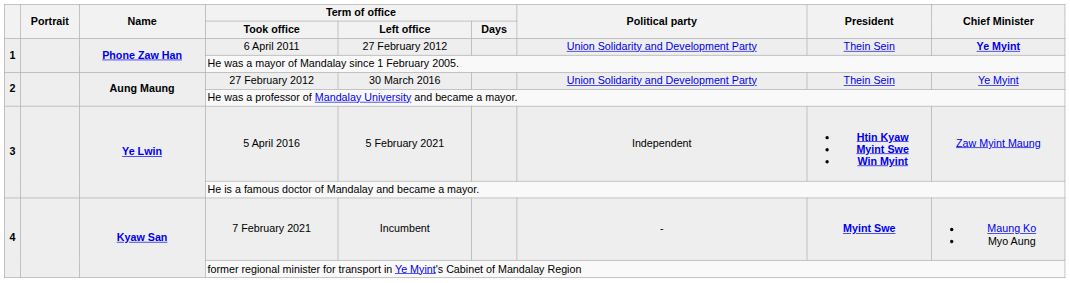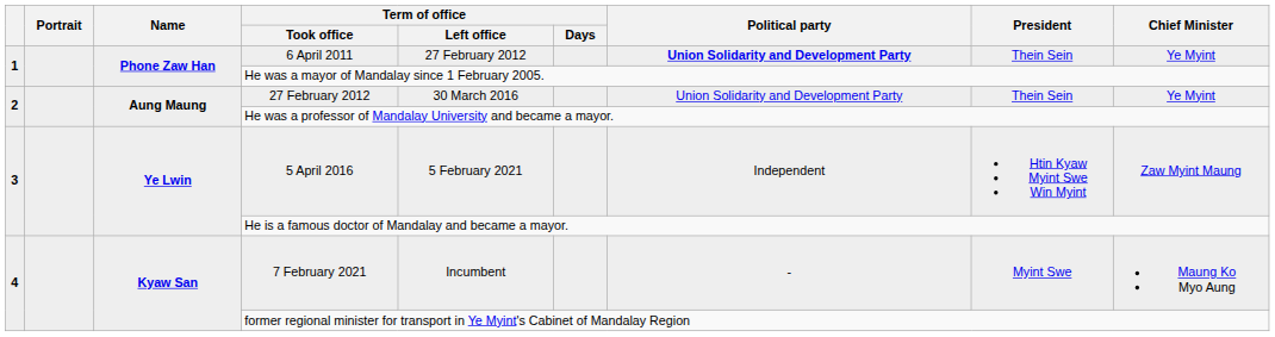6 April 2011 | Political party: normal -> bold
6 April 2011 | Chief Minister: bold -> normal
5 April 2016 | President: bold -> normal
7 February 2021 | President: bold -> normal
